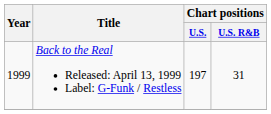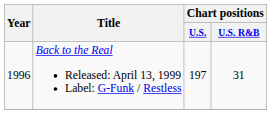row 3 | Year: 1999 -> 1996
